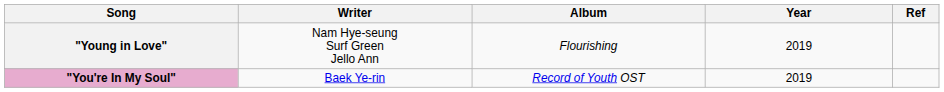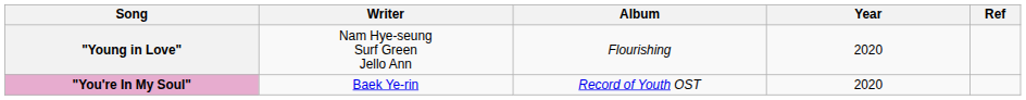"Young in Love" | Year: 2019 -> 2020
"You're In My Soul" | Year: 2019 -> 2020
